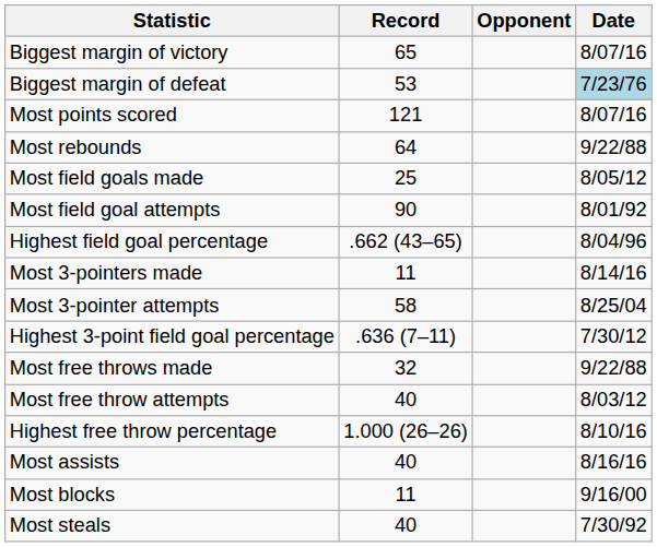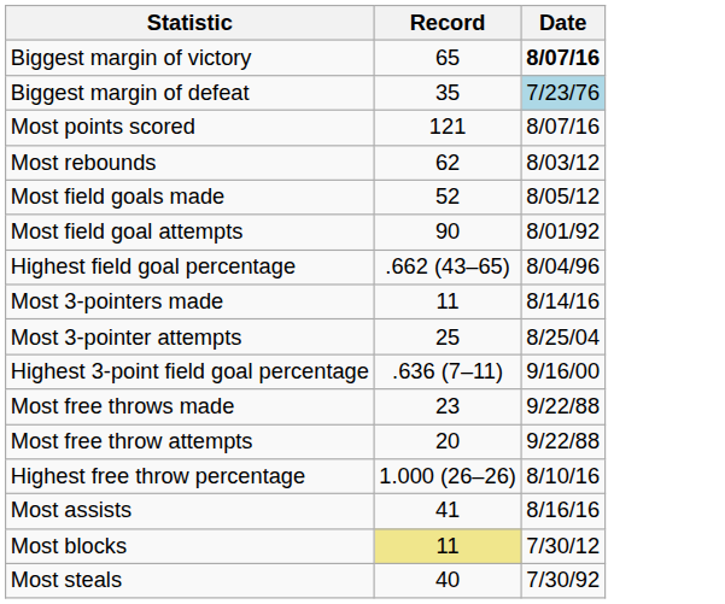- column: Opponent
Biggest margin of victory | Date: normal -> bold
Biggest margin of defeat | Record: 53 -> 35
Most rebounds | Record: 64 -> 62
Most rebounds | Date: 9/22/88 -> 8/03/12
Most field goals made | Record: 25 -> 52
Most 3-pointer attempts | Record: 58 -> 25
Highest 3-point field goal percentage | Date: 7/30/12 -> 9/16/00
Most free throws made | Record: 32 -> 23
Most free throw attempts | Record: 40 -> 20
Most free throw attempts | Date: 8/03/12 -> 9/22/88
Most assists | Record: 40 -> 41
Most blocks | Record: no background -> khaki background
Most blocks | Date: 9/16/00 -> 7/30/12
